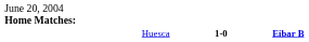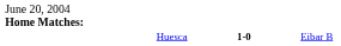Huesca | column 3: bold -> normal
